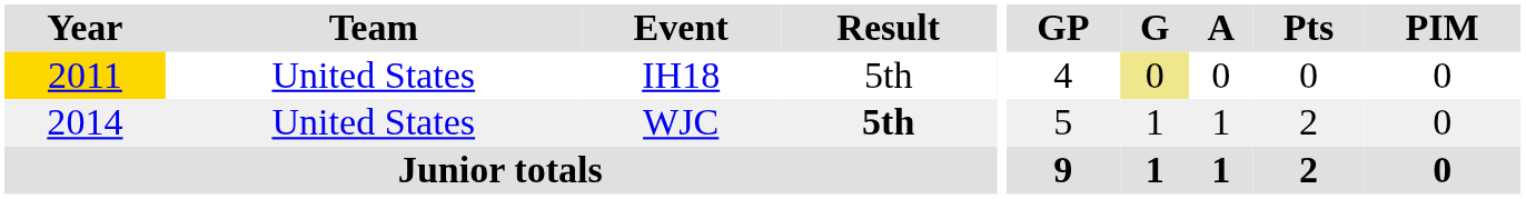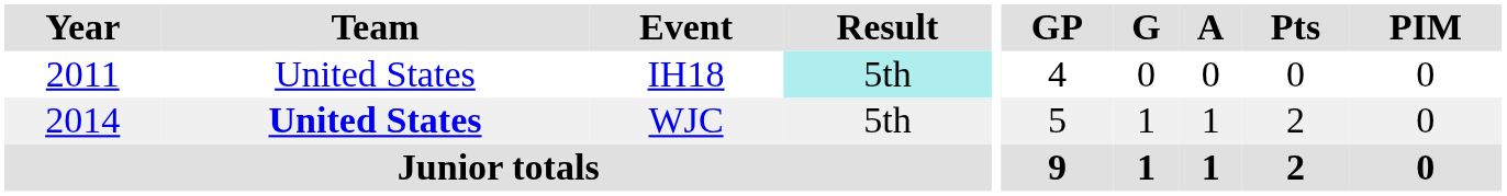IH18 | Year: gold background -> no background
IH18 | Result: no background -> paleturquoise background
IH18 | G: khaki background -> no background
WJC | Team: normal -> bold
WJC | Result: bold -> normal
